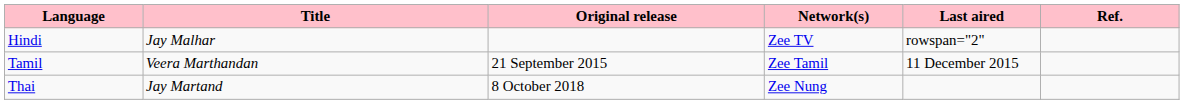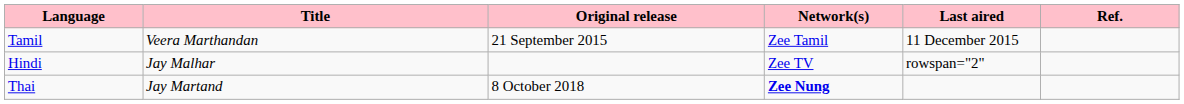rows swapped: Tamil <-> Hindi
Thai | Network(s): normal -> bold
